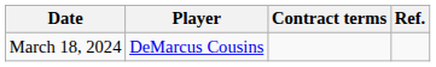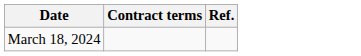- column: Player | DeMarcus Cousins
